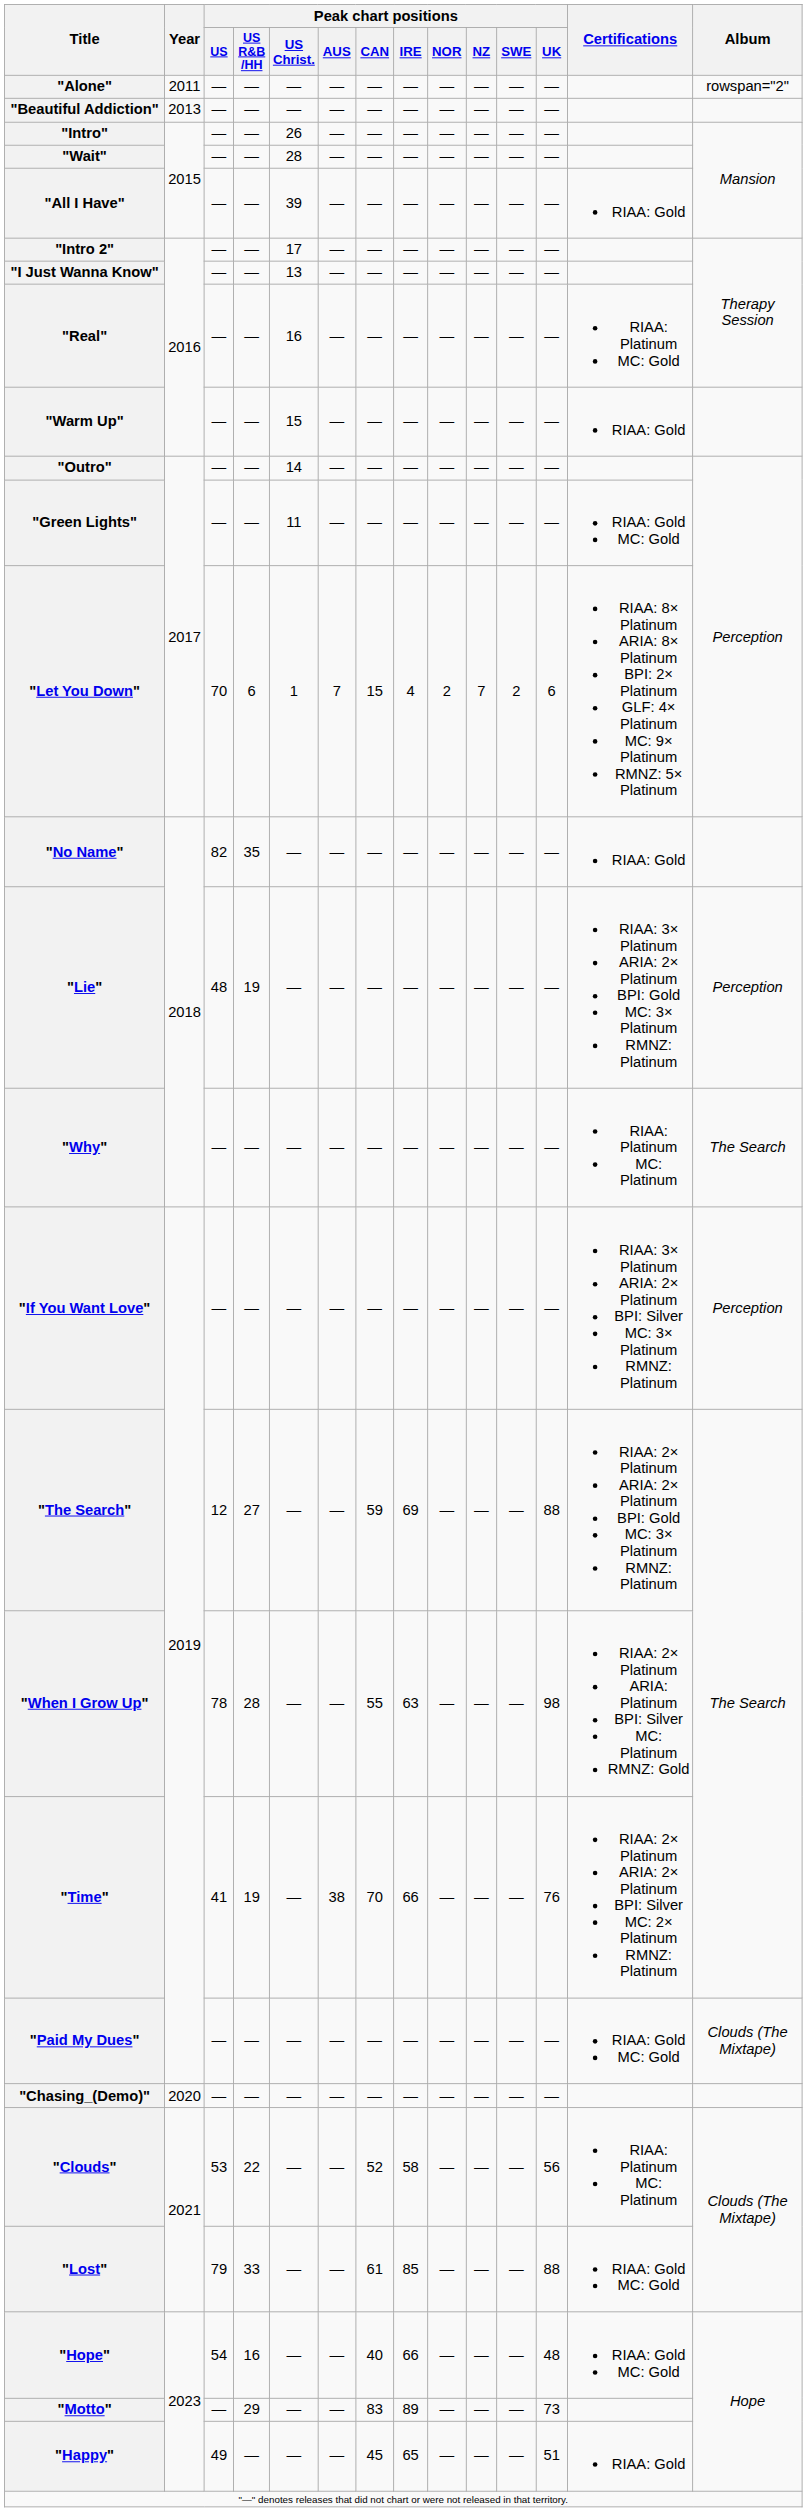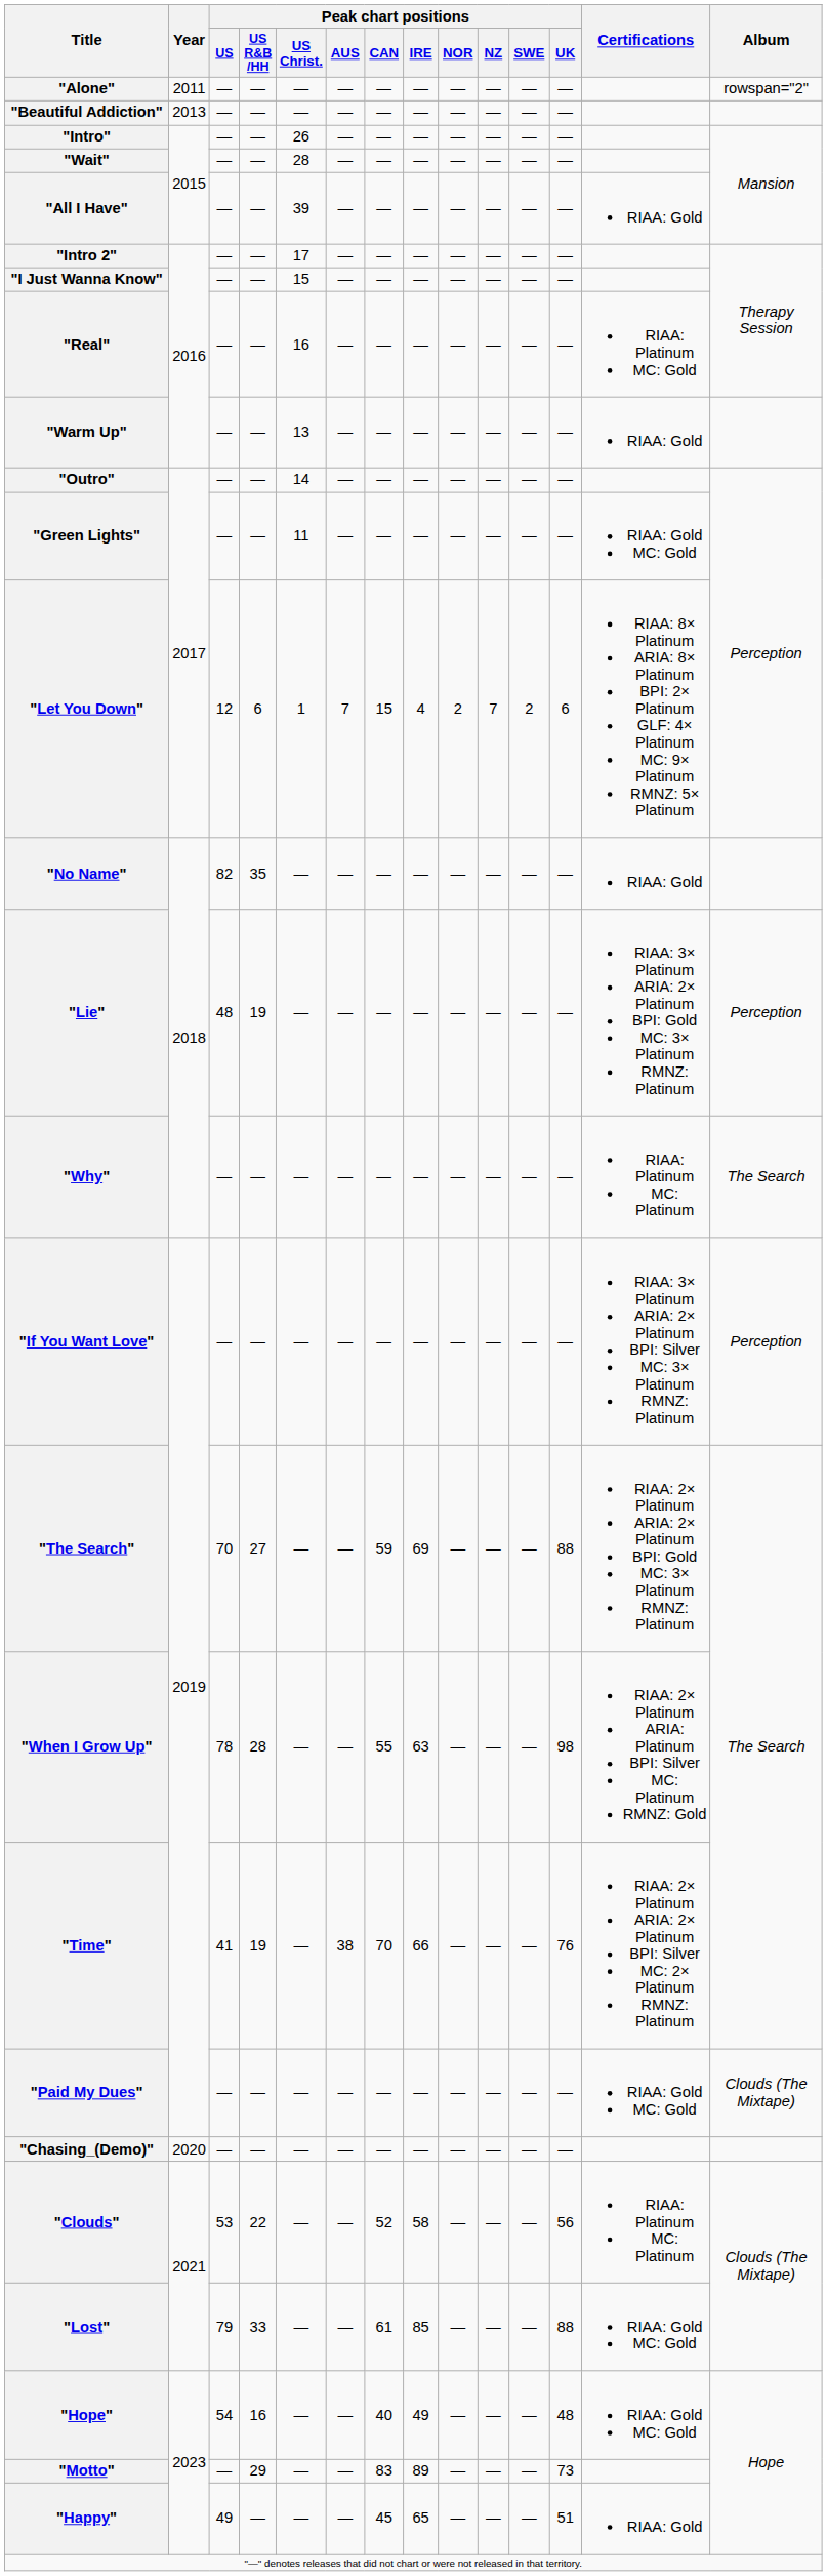"I Just Wanna Know" | Peak chart positions / US Christ.: 13 -> 15
"Warm Up" | Peak chart positions / US Christ.: 15 -> 13
"Let You Down" | Peak chart positions / US: 70 -> 12
"The Search" | Peak chart positions / US: 12 -> 70
"Hope" | Peak chart positions / IRE: 66 -> 49
